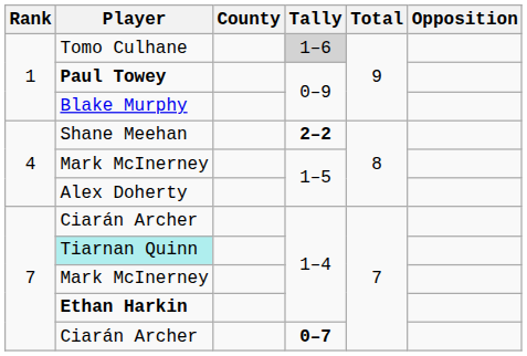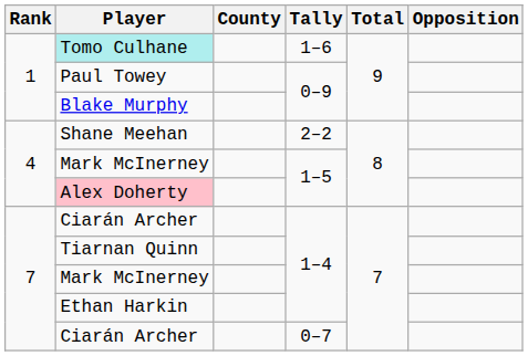Tomo Culhane | Player: no background -> paleturquoise background
Tomo Culhane | Tally: lightgrey background -> no background
Paul Towey | Player: bold -> normal
Shane Meehan | Tally: bold -> normal
Alex Doherty | Player: no background -> pink background
Tiarnan Quinn | Player: paleturquoise background -> no background
Ethan Harkin | Player: bold -> normal
Ciarán Archer / 0–7 | Tally: bold -> normal
